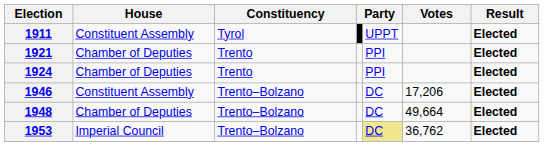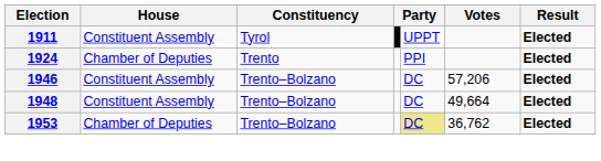- row: 1921 | Chamber of Deputies | Trento | PPI | Elected
1946 | Votes: 17,206 -> 57,206
1948 | House: Chamber of Deputies -> Constituent Assembly
1953 | House: Imperial Council -> Chamber of Deputies
